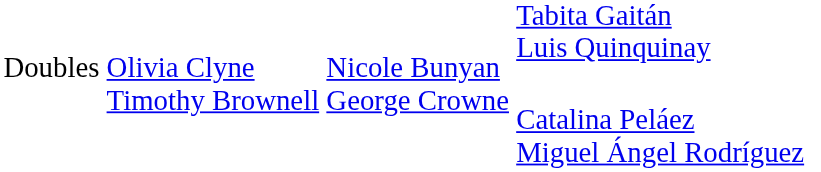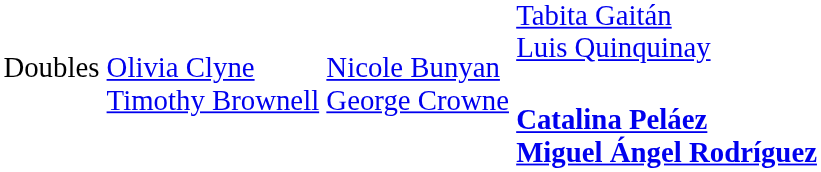row 2 | column 4: normal -> bold
